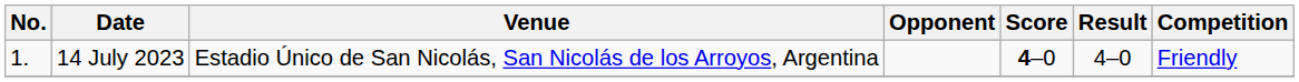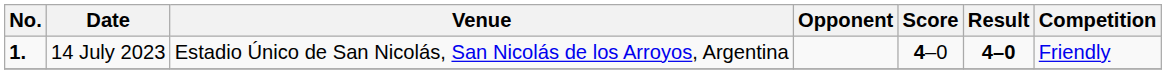14 July 2023 | No.: normal -> bold
14 July 2023 | Result: normal -> bold
